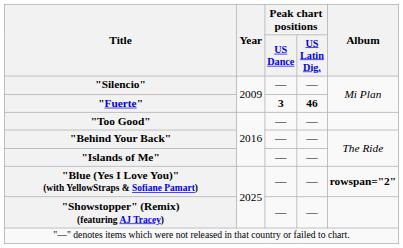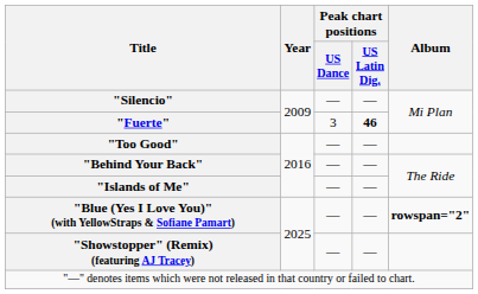"Fuerte" | Peak chart positions / US Dance: bold -> normal
